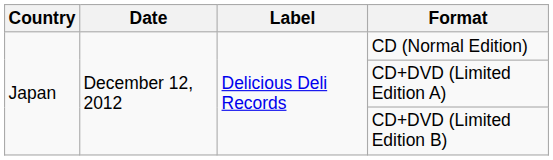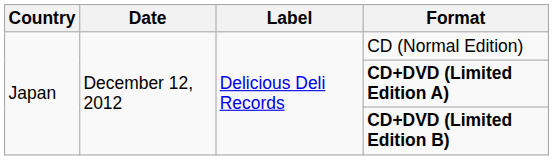CD+DVD (Limited Edition A) | Format: normal -> bold
CD+DVD (Limited Edition B) | Format: normal -> bold
